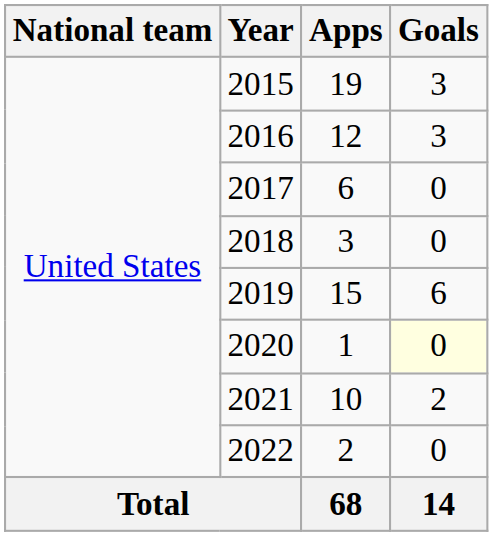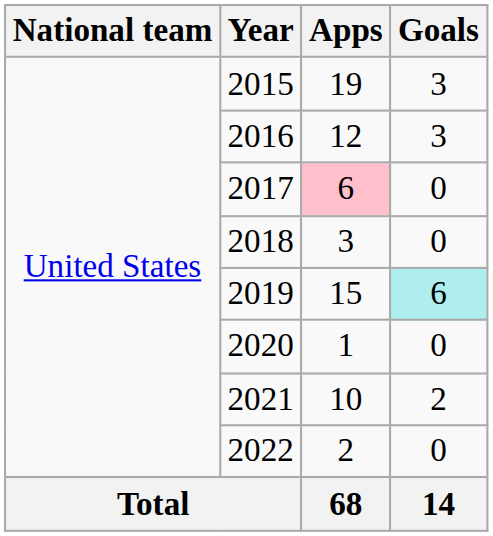2017 | Apps: no background -> pink background
2019 | Goals: no background -> paleturquoise background
2020 | Goals: lightyellow background -> no background
